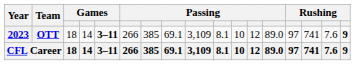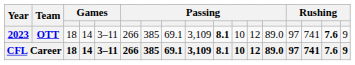OTT | column 5: bold -> normal
OTT | column 10: normal -> bold
OTT | column 16: normal -> bold
OTT | column 17: bold -> normal
